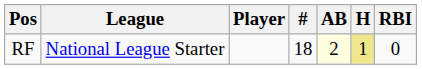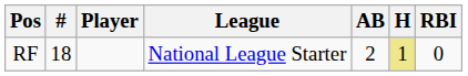columns swapped: # <-> League
RF | AB: lightyellow background -> no background
